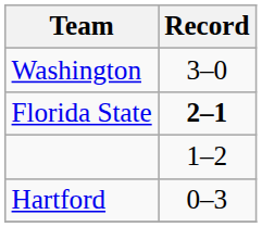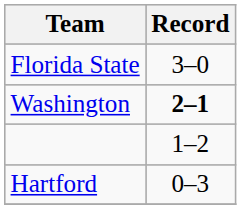row 2 | Team: Washington -> Florida State
row 3 | Team: Florida State -> Washington
